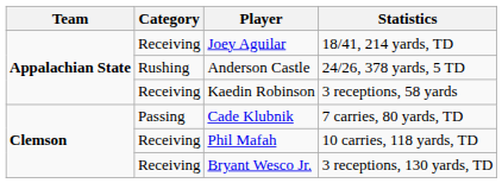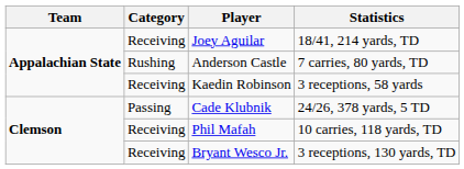Anderson Castle | Statistics: 24/26, 378 yards, 5 TD -> 7 carries, 80 yards, TD
Cade Klubnik | Statistics: 7 carries, 80 yards, TD -> 24/26, 378 yards, 5 TD
